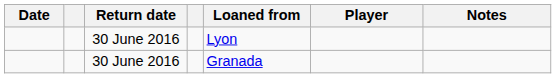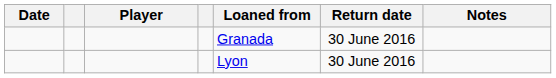columns swapped: Player <-> Return date
row 2 | Loaned from: Lyon -> Granada
row 3 | Loaned from: Granada -> Lyon
